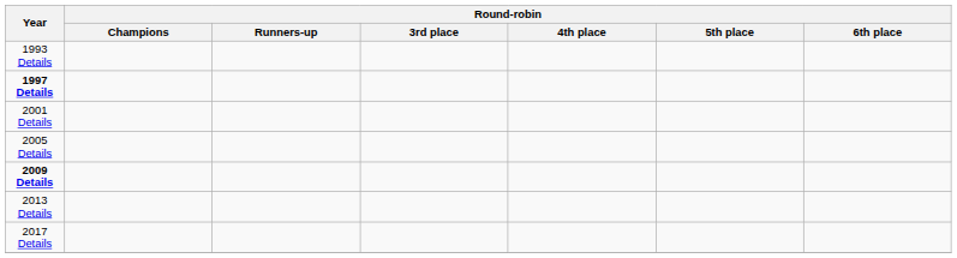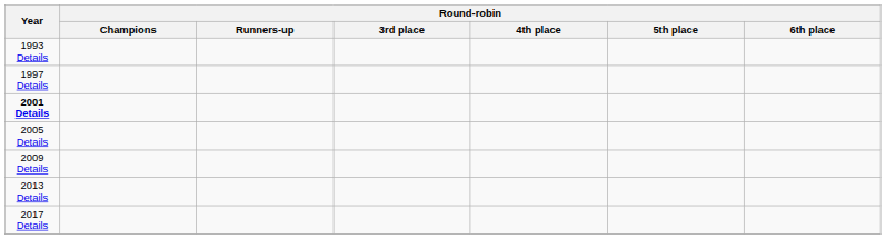1997 Details | Year: bold -> normal
2001 Details | Year: normal -> bold
2009 Details | Year: bold -> normal
